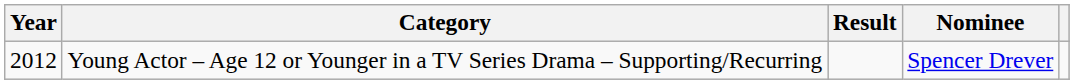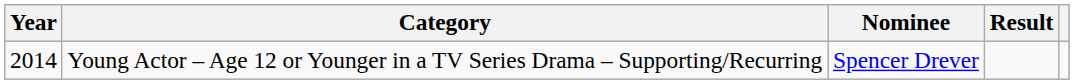columns swapped: Nominee <-> Result
row 2 | Year: 2012 -> 2014
